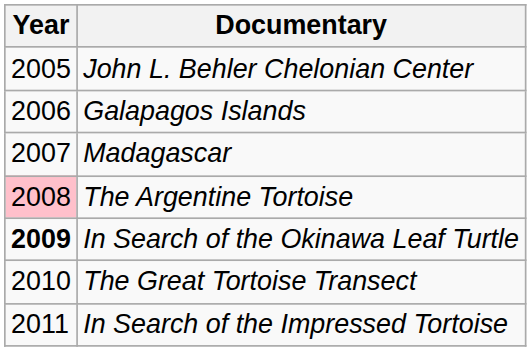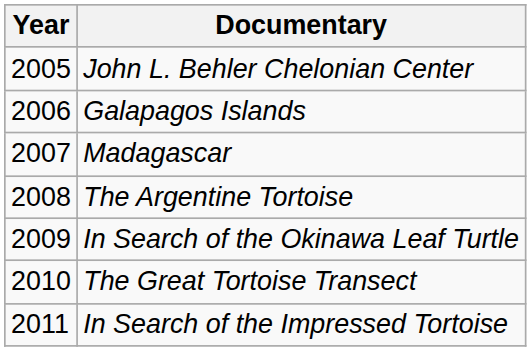The Argentine Tortoise | Year: pink background -> no background
In Search of the Okinawa Leaf Turtle | Year: bold -> normal
